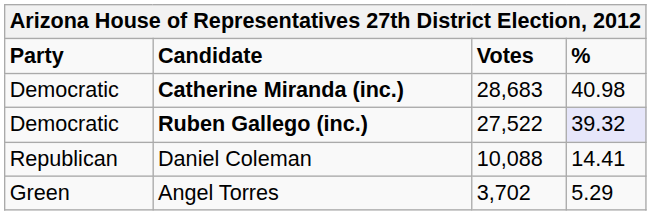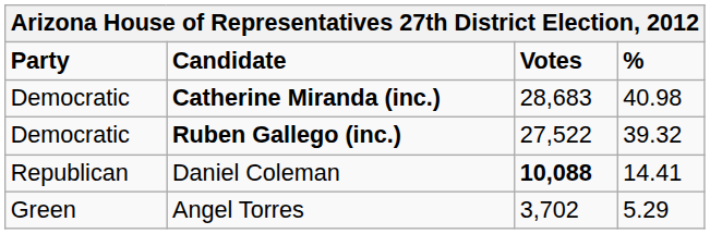Ruben Gallego (inc.) | %: lavender background -> no background
Daniel Coleman | Votes: normal -> bold
